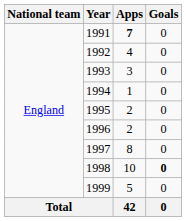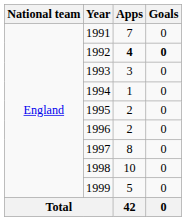1991 | Apps: bold -> normal
1992 | Apps: normal -> bold
1992 | Goals: normal -> bold
1998 | Goals: bold -> normal
